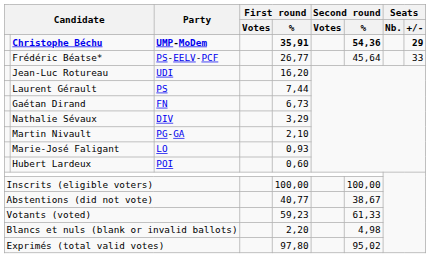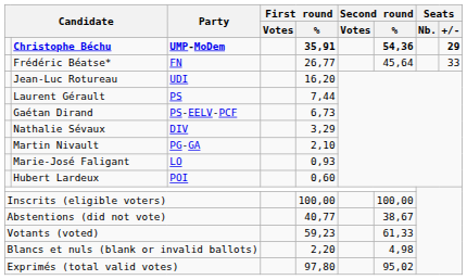Frédéric Béatse* | Party: PS-EELV-PCF -> FN
Gaétan Dirand | Party: FN -> PS-EELV-PCF
